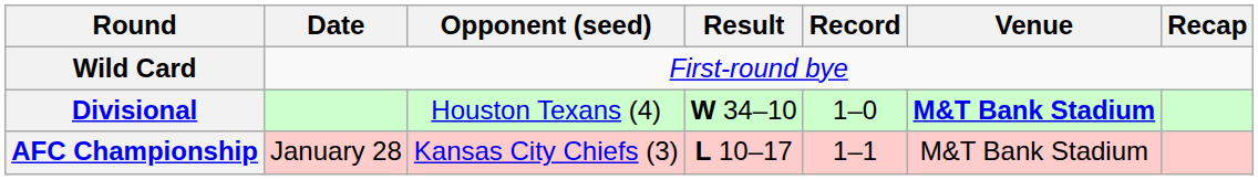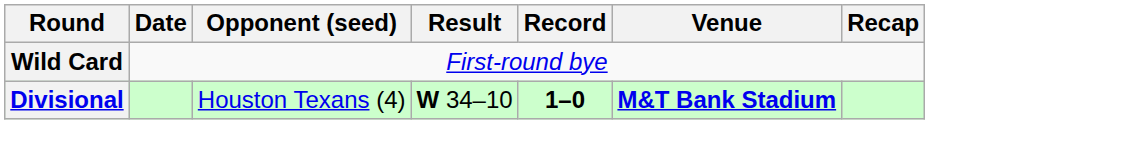Divisional | Record: normal -> bold
- row: AFC Championship | January 28 | Kansas City Chiefs (3) | L 10–17 | 1–1 | M&T Bank Stadium
